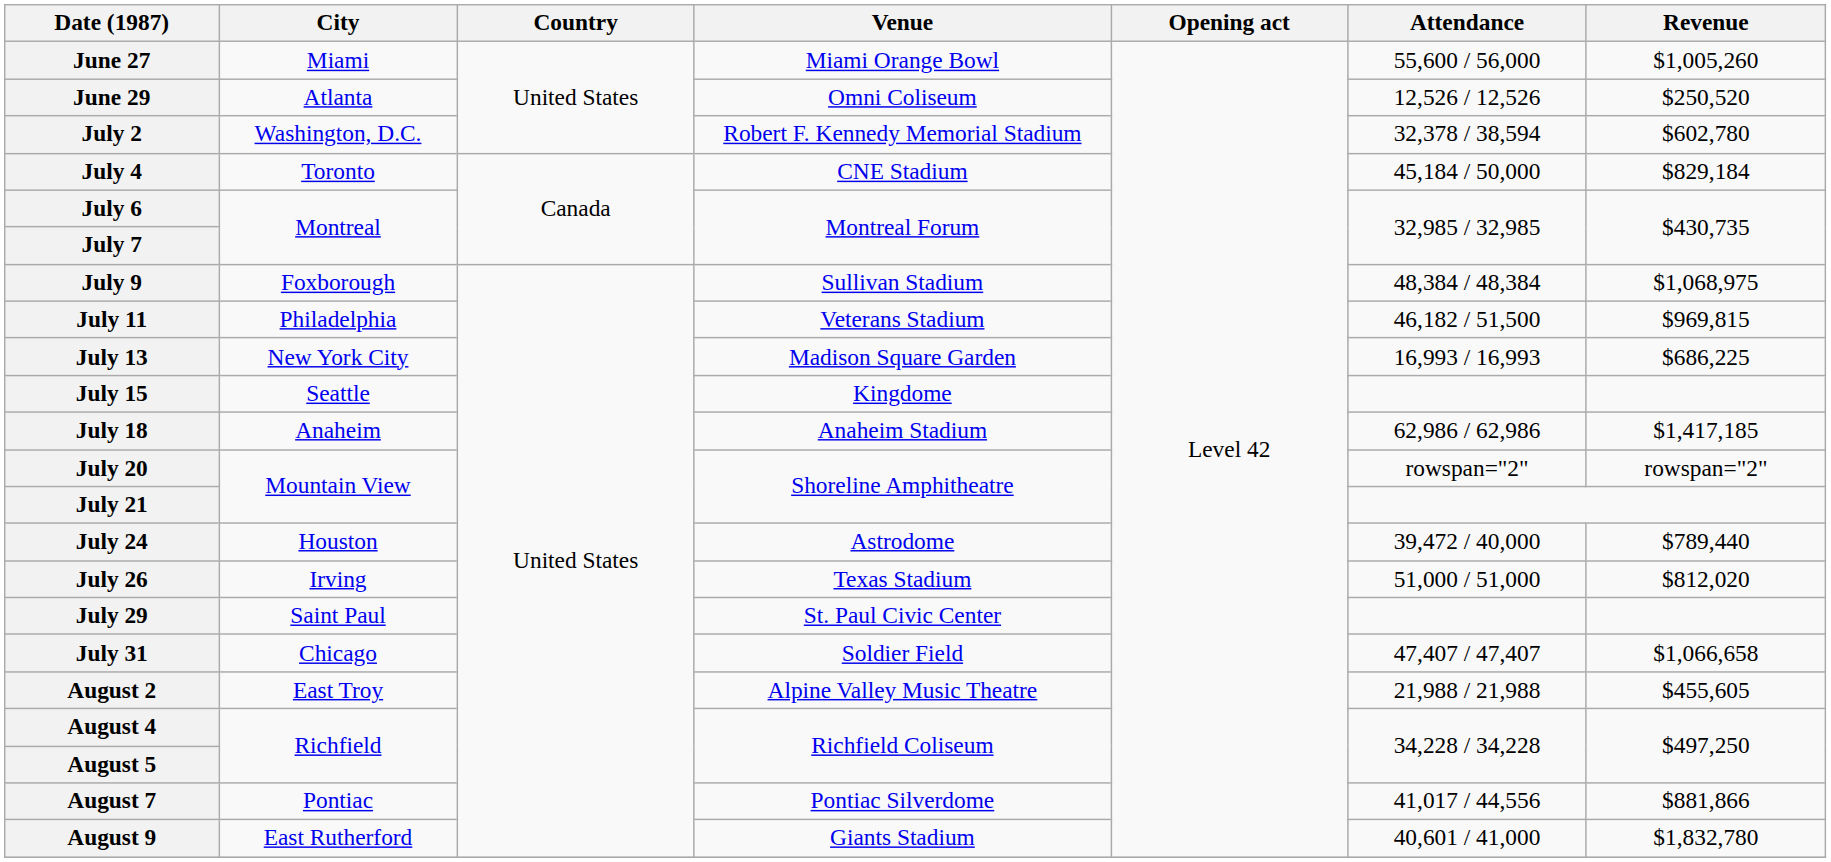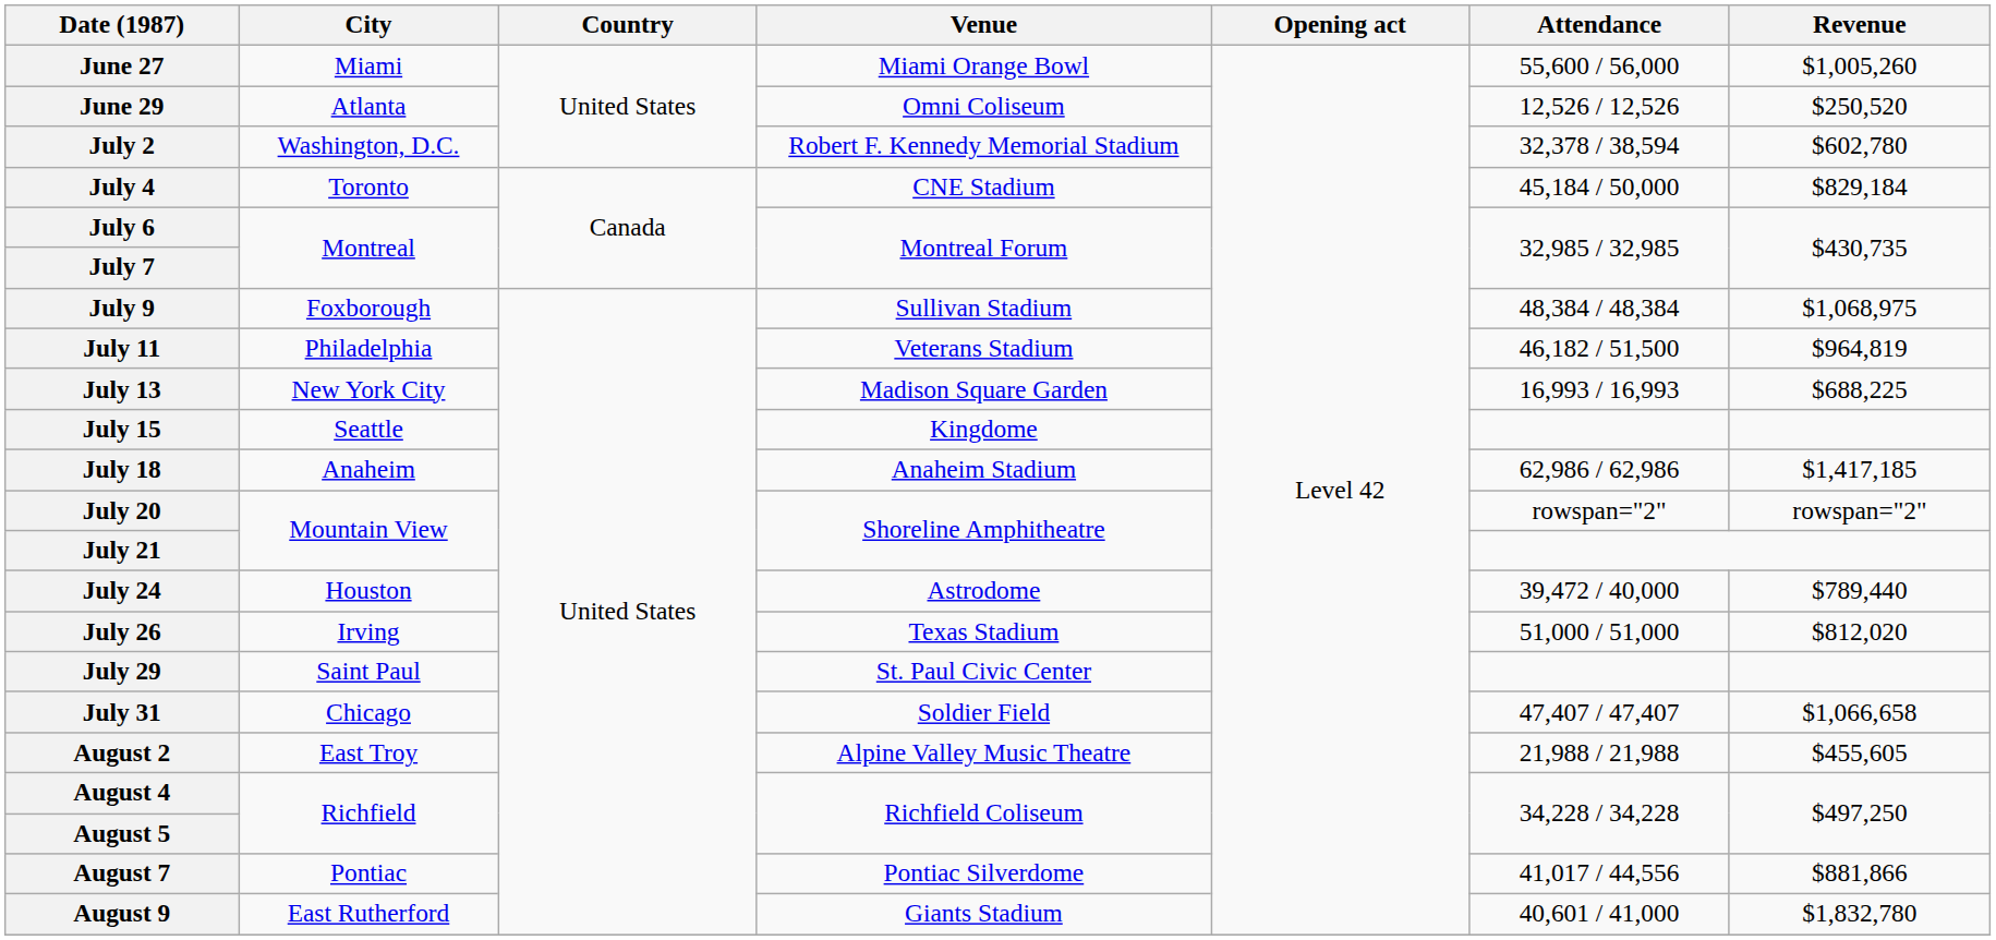July 11 | Revenue: $969,815 -> $964,819
July 13 | Revenue: $686,225 -> $688,225
